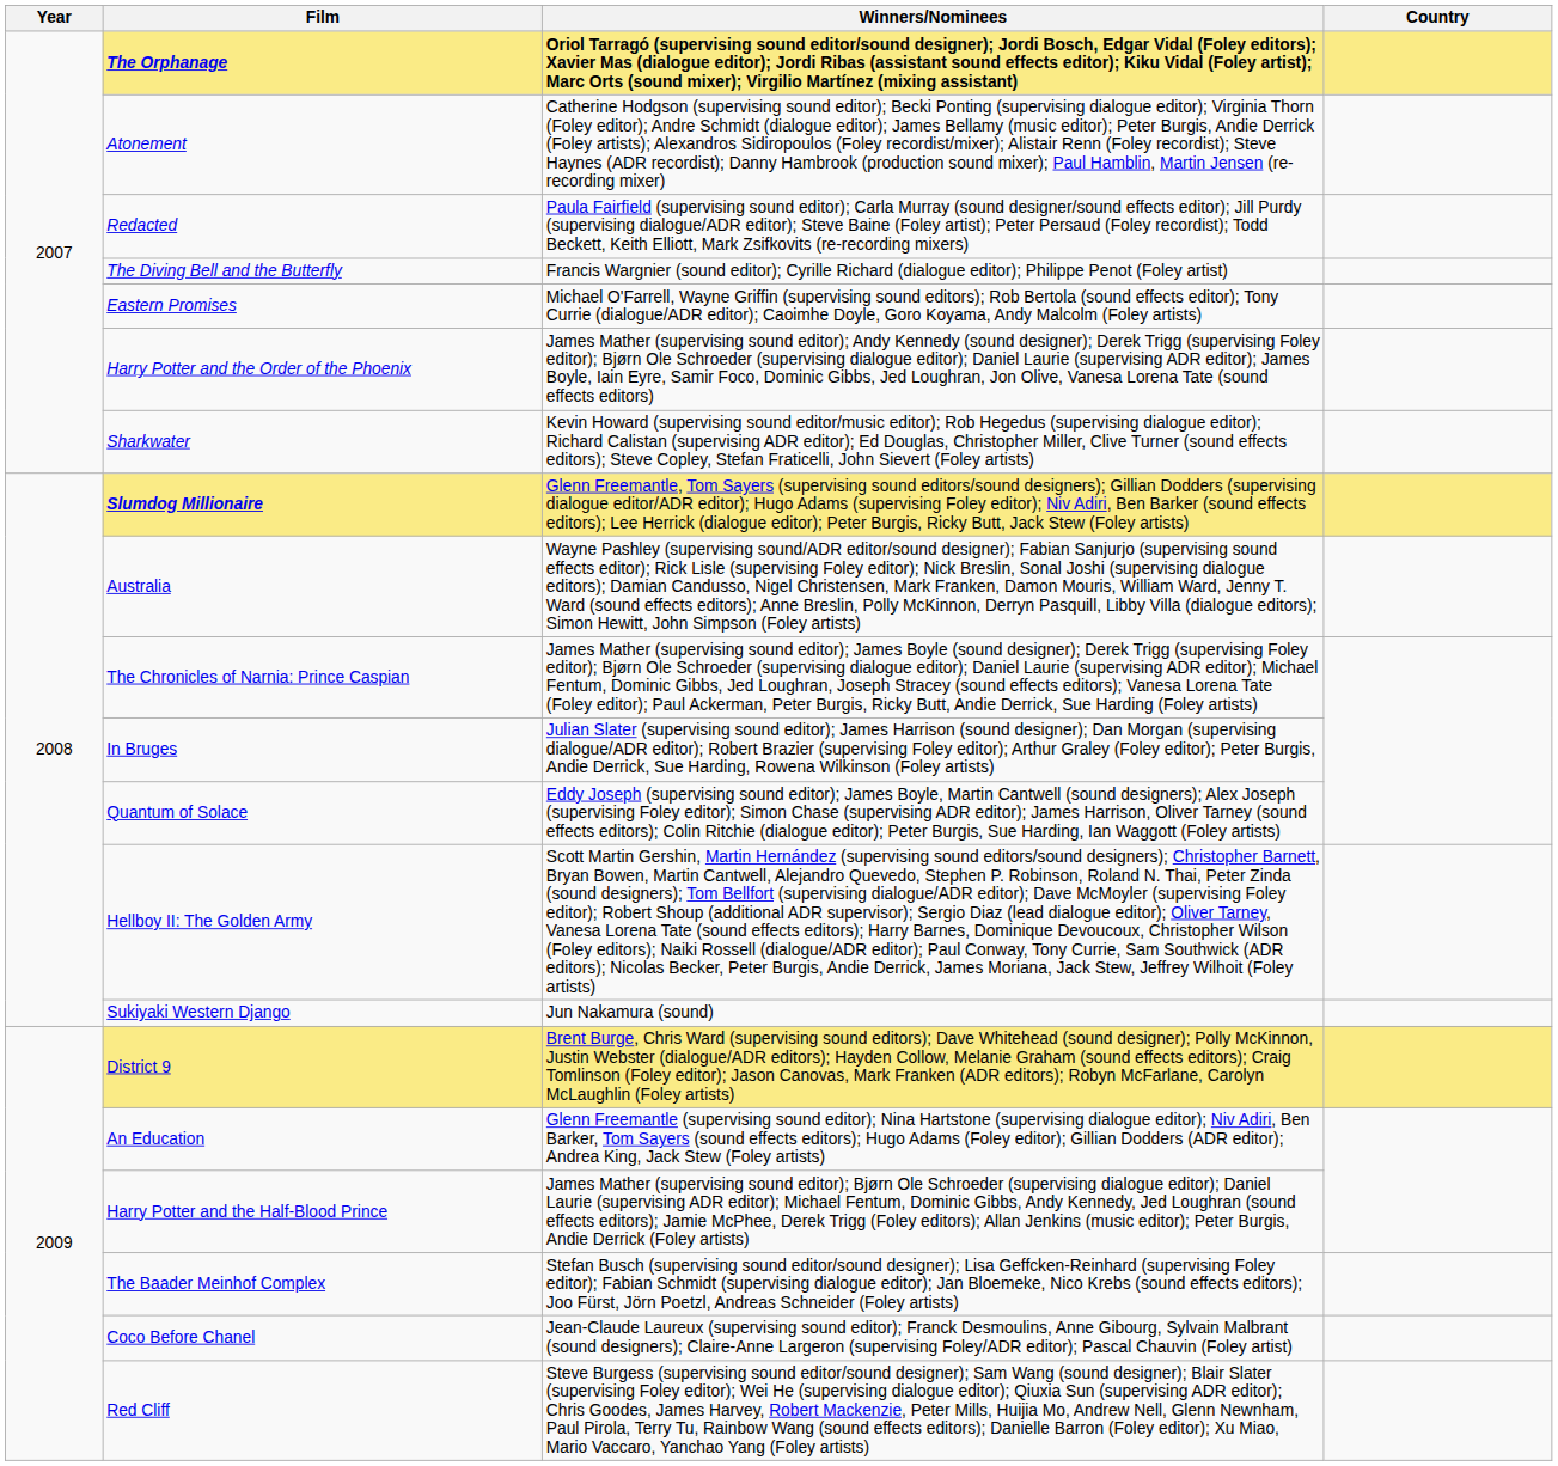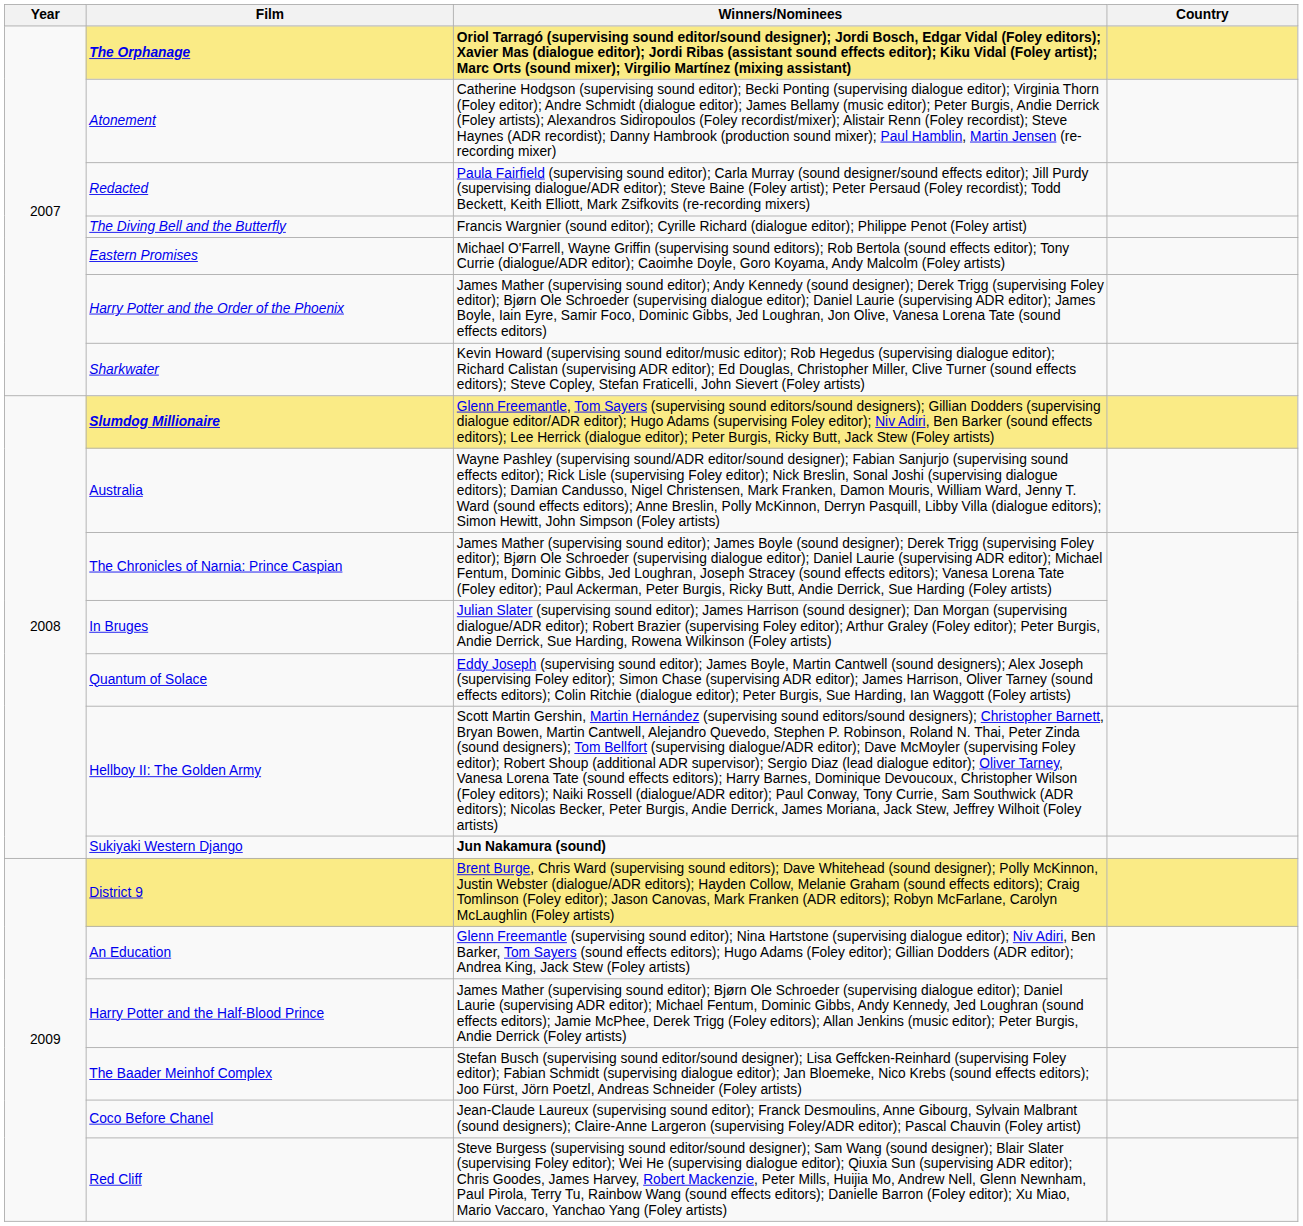Sukiyaki Western Django | Winners/Nominees: normal -> bold
